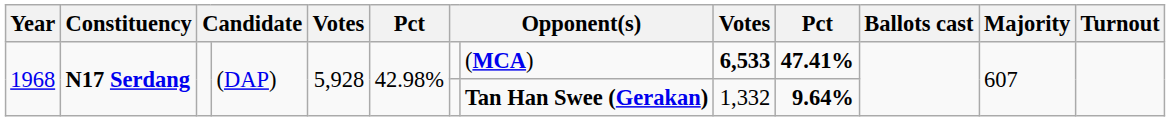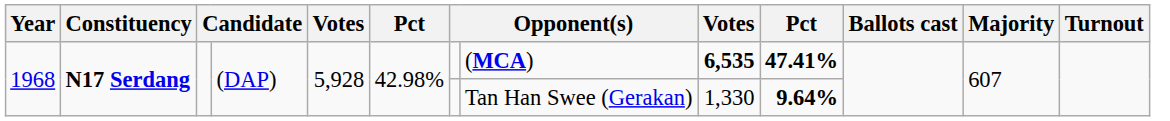row 2 | column 9: 6,533 -> 6,535
row 3 | column 8: bold -> normal
row 3 | column 9: 1,332 -> 1,330
